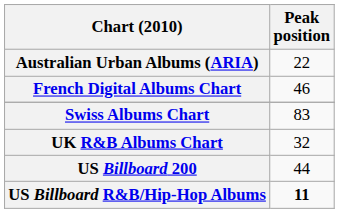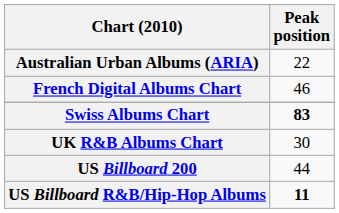Swiss Albums Chart | Peak position: normal -> bold
UK R&B Albums Chart | Peak position: 32 -> 30
